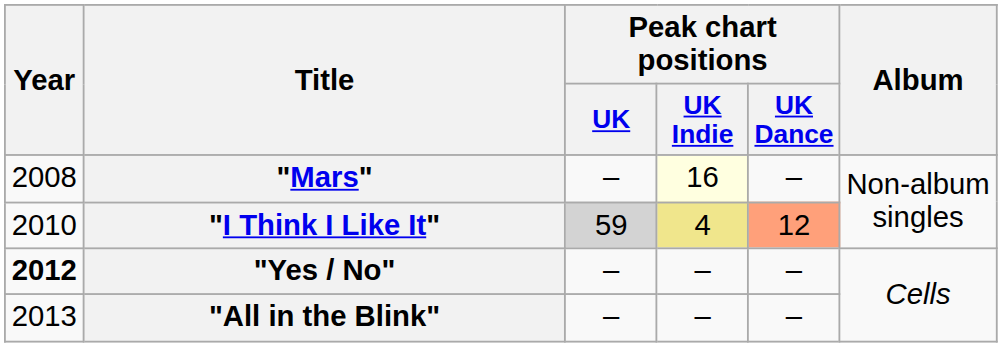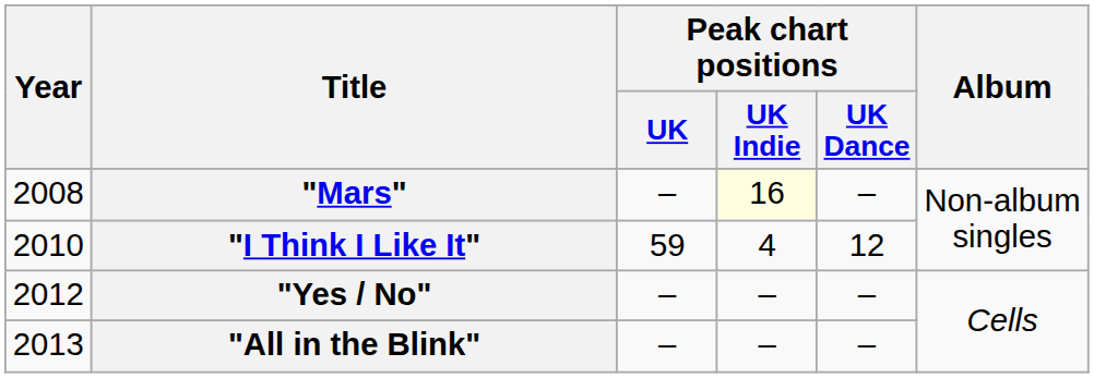"I Think I Like It" | Peak chart positions / UK: lightgrey background -> no background
"I Think I Like It" | Peak chart positions / UK Indie: khaki background -> no background
"I Think I Like It" | Peak chart positions / UK Dance: lightsalmon background -> no background
"Yes / No" | Year: bold -> normal
